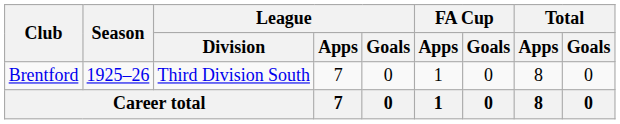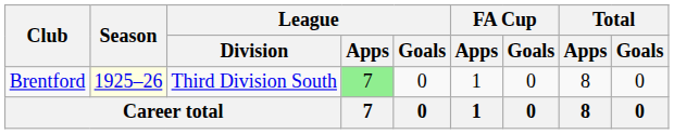Brentford | Season: no background -> lightyellow background
Brentford | League / Apps: no background -> lightgreen background
